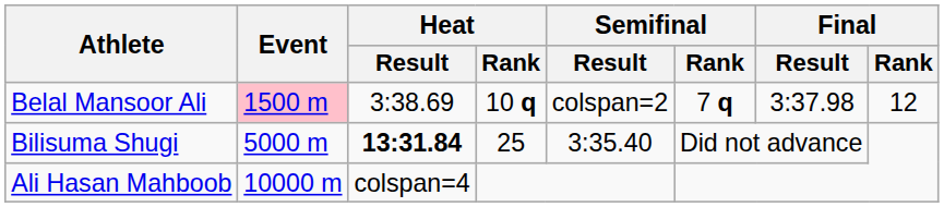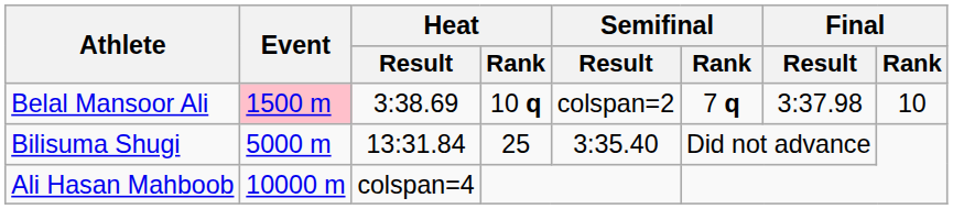Belal Mansoor Ali | Final / Rank: 12 -> 10
Bilisuma Shugi | Heat / Result: bold -> normal
